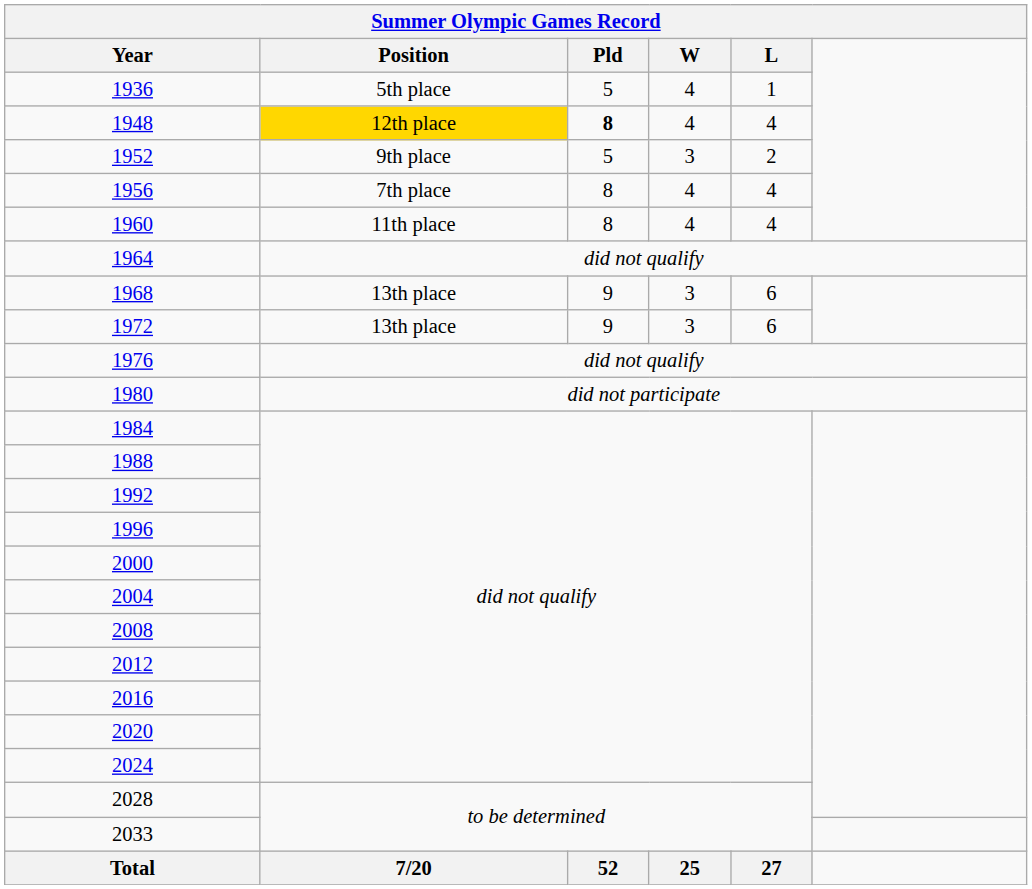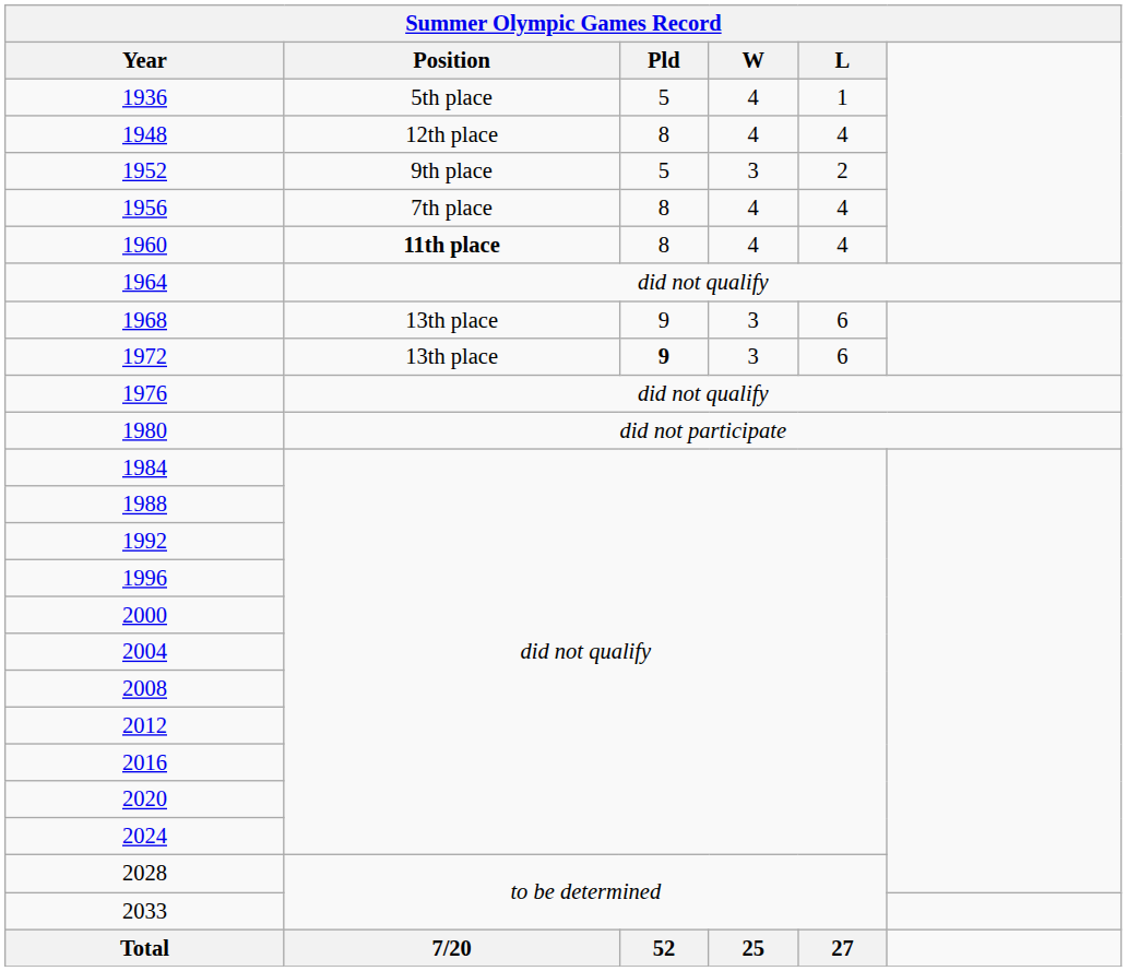1948 | Position: gold background -> no background
1948 | Pld: bold -> normal
1960 | Position: normal -> bold
1972 | Pld: normal -> bold
